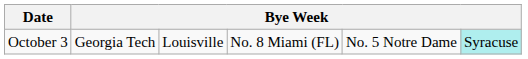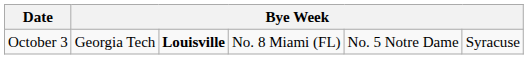October 3 | column 3: normal -> bold
October 3 | column 6: paleturquoise background -> no background
